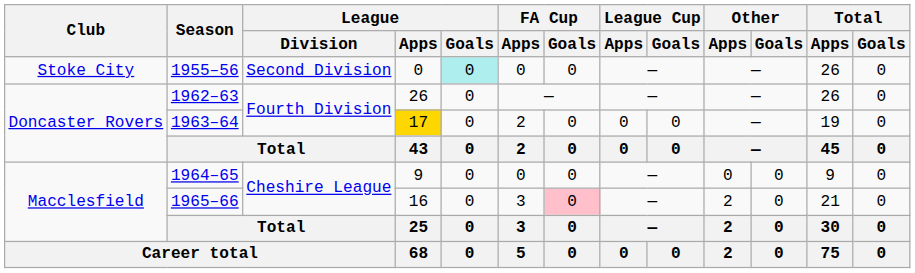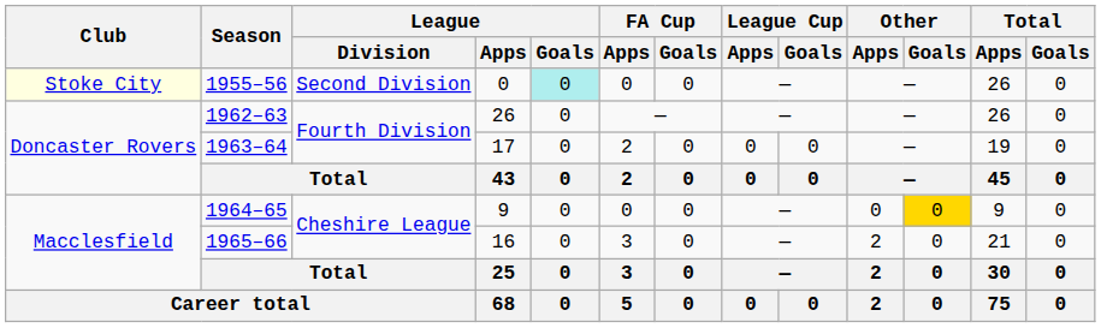1955–56 | Club: no background -> lightyellow background
1963–64 | League / Apps: gold background -> no background
1964–65 | Other / Goals: no background -> gold background
1965–66 | FA Cup / Goals: pink background -> no background
